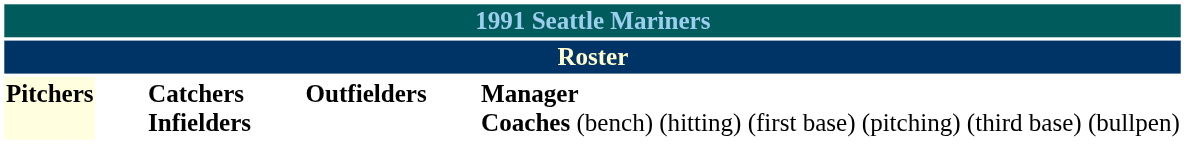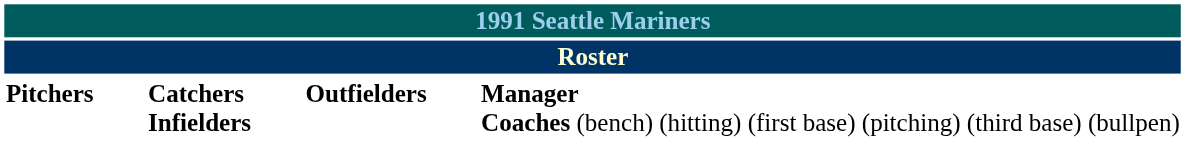Pitchers | column 1: lightyellow background -> no background
